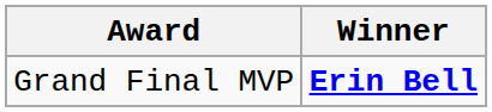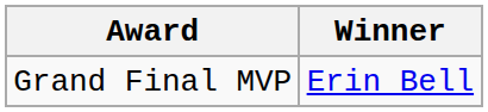Grand Final MVP | Winner: bold -> normal
